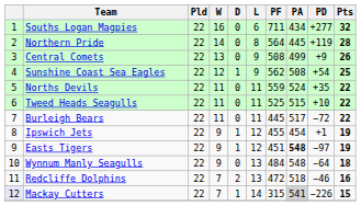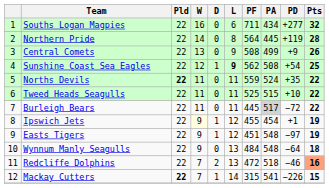Sunshine Coast Sea Eagles | L: normal -> bold
Norths Devils | Pld: normal -> bold
Burleigh Bears | PA: no background -> lightgrey background
Ipswich Jets | W: no background -> lightyellow background
Easts Tigers | PA: bold -> normal
Redcliffe Dolphins | Pts: no background -> lightsalmon background
Mackay Cutters | column 1: lavender background -> no background
Mackay Cutters | Pld: normal -> bold
Mackay Cutters | PA: lightgrey background -> no background
